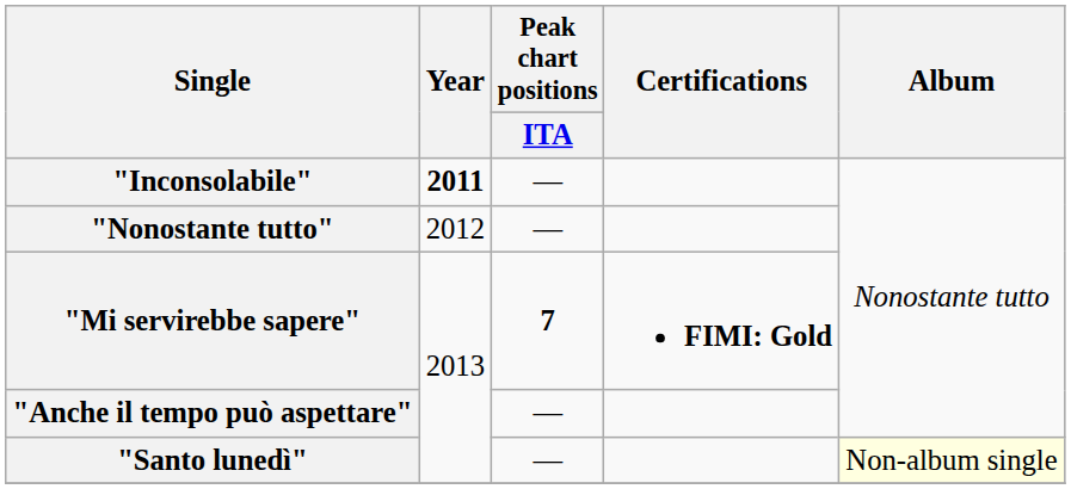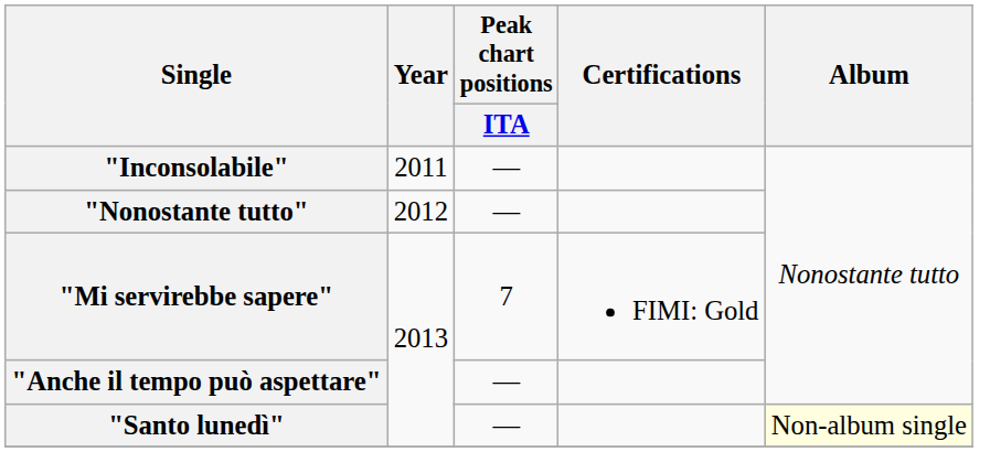"Inconsolabile" | Year: bold -> normal
"Mi servirebbe sapere" | Peak chart positions / ITA: bold -> normal
"Mi servirebbe sapere" | Certifications: bold -> normal
